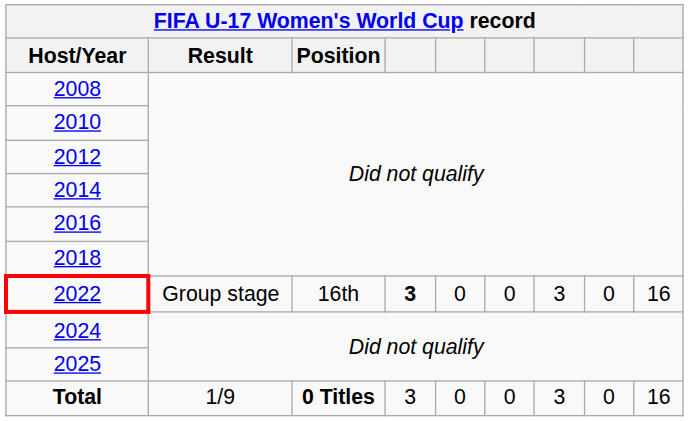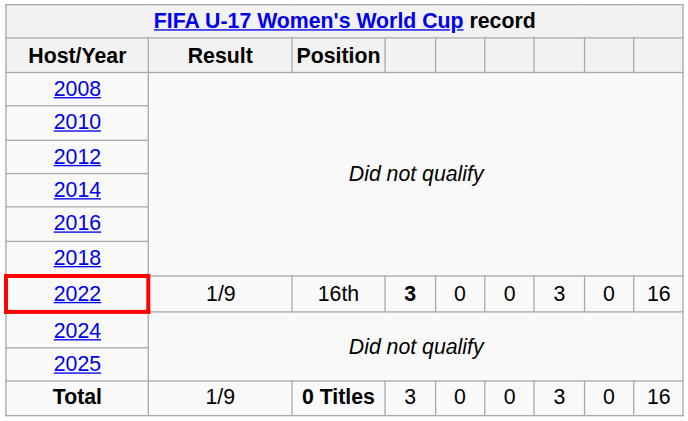2022 | Result: Group stage -> 1/9
